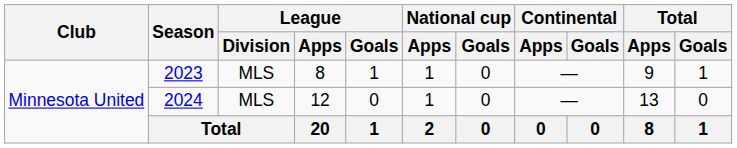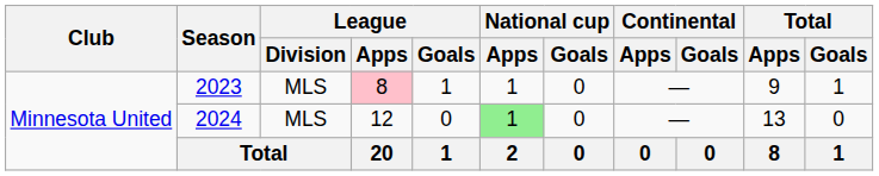2023 | League / Apps: no background -> pink background
2024 | National cup / Apps: no background -> lightgreen background
